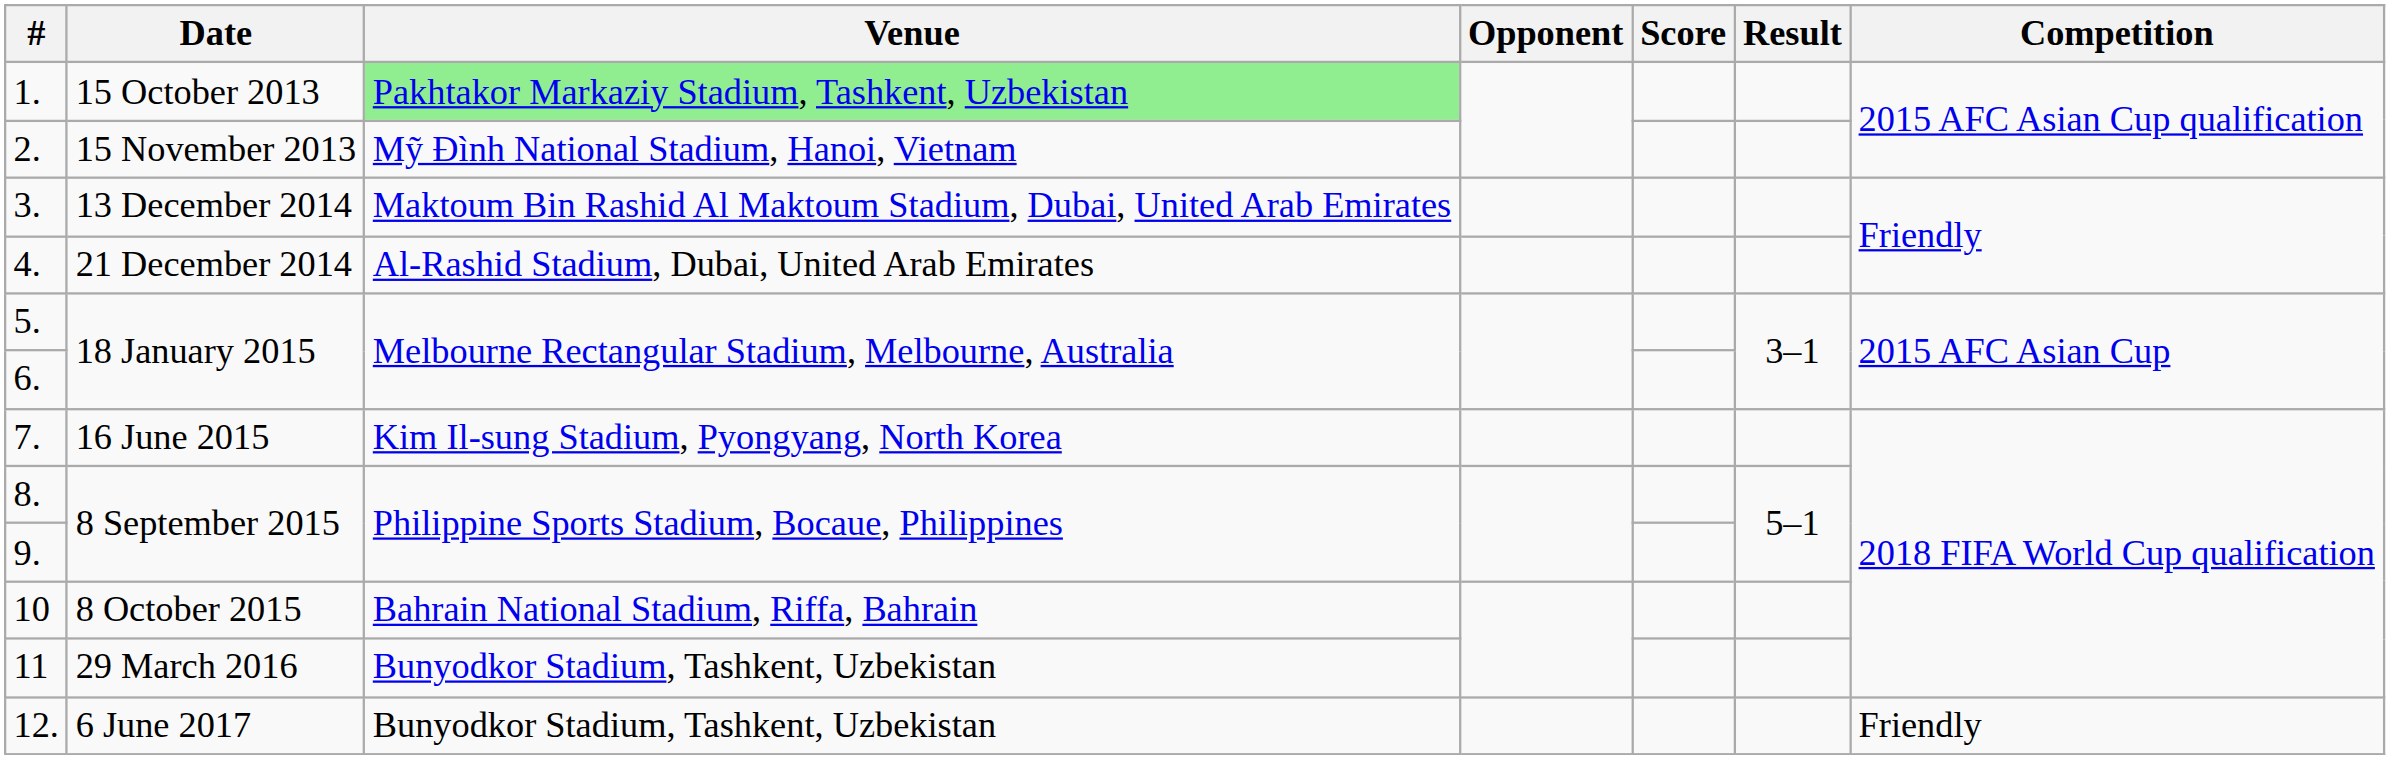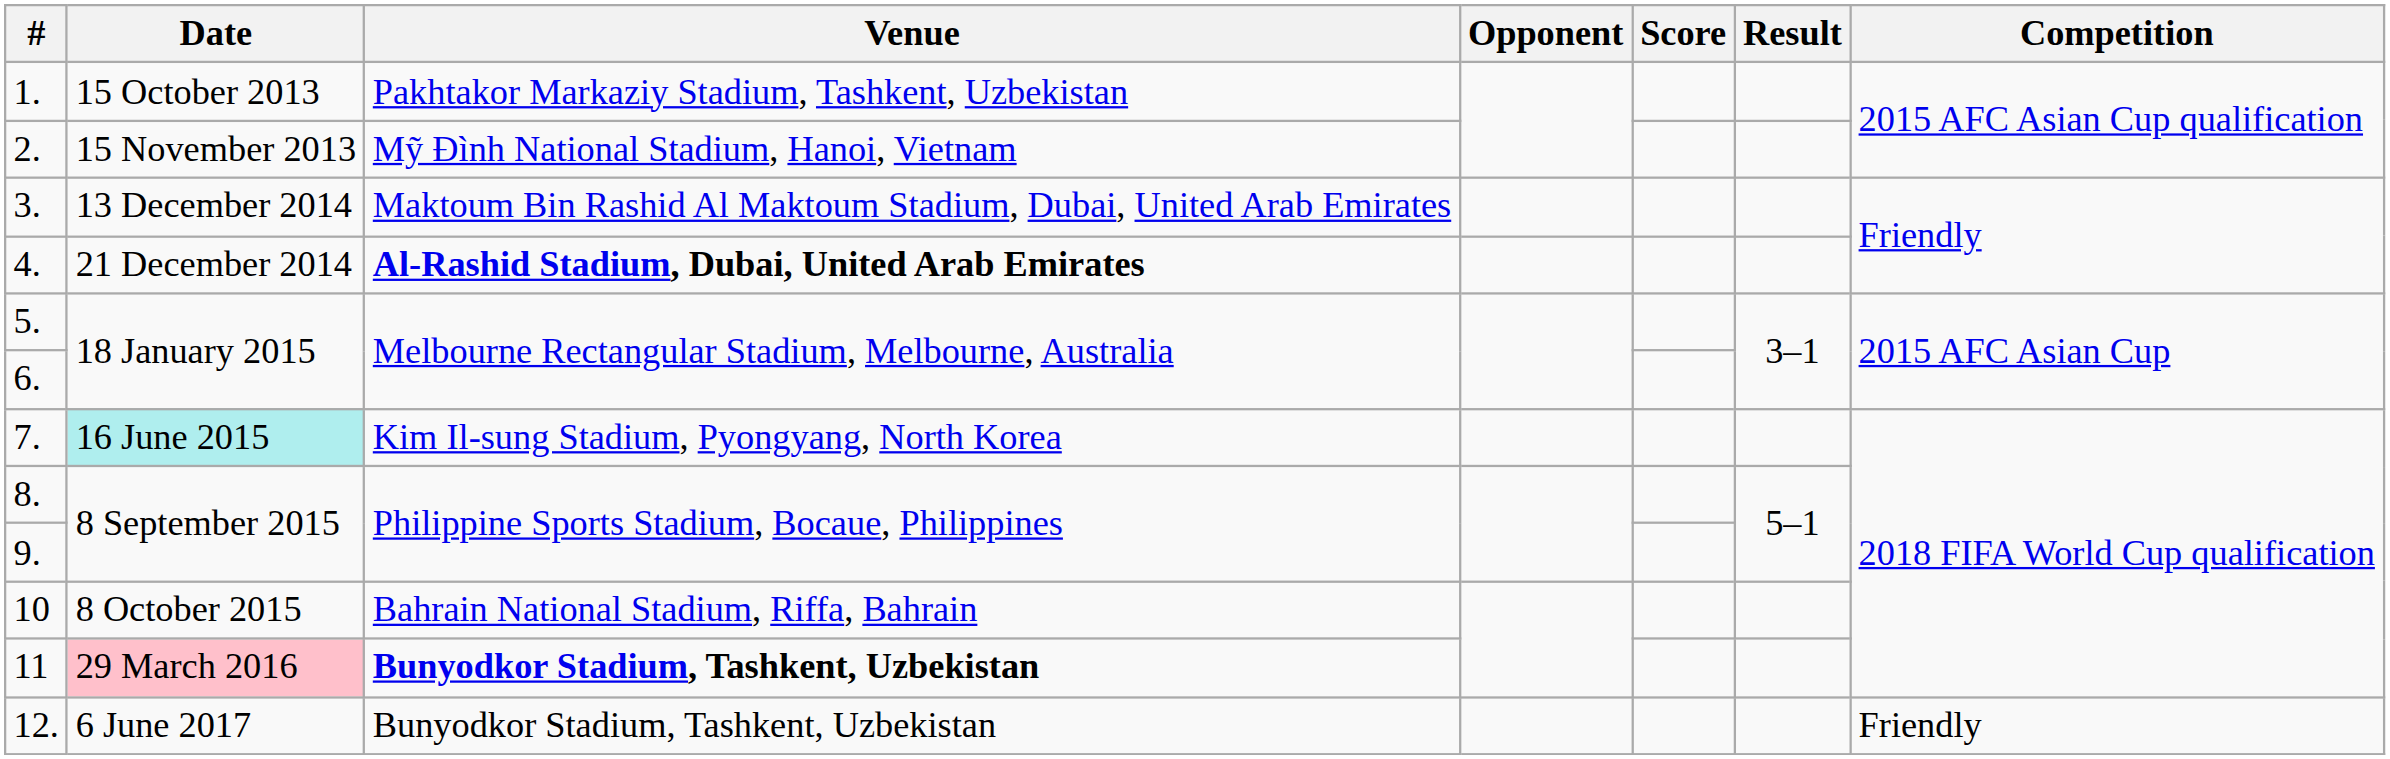1. | Venue: lightgreen background -> no background
4. | Venue: normal -> bold
7. | Date: no background -> paleturquoise background
11 | Date: no background -> pink background
11 | Venue: normal -> bold
